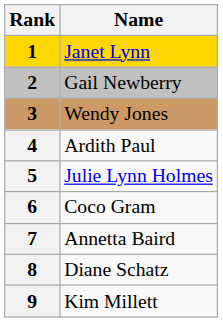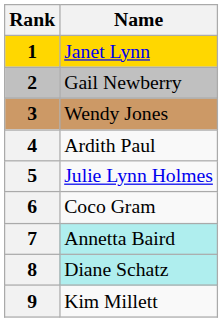Annetta Baird | Name: no background -> paleturquoise background
Diane Schatz | Name: no background -> paleturquoise background
